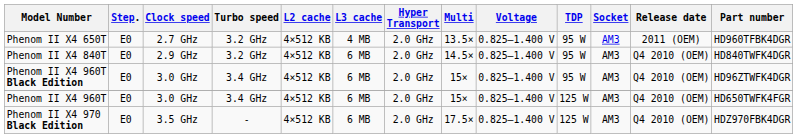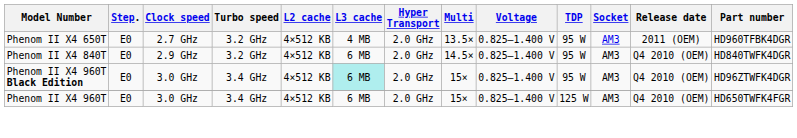Phenom II X4 960T Black Edition | L3 cache: no background -> paleturquoise background
- row: Phenom II X4 970 Black Edition | E0 | 3.5 GHz | - | 4×512 KB | 6 MB | 2.0 GHz | 17.5× | 0.825–1.400 V | 125 W | AM3 | Q4 2010 (OEM) | HDZ970FBK4DGR
